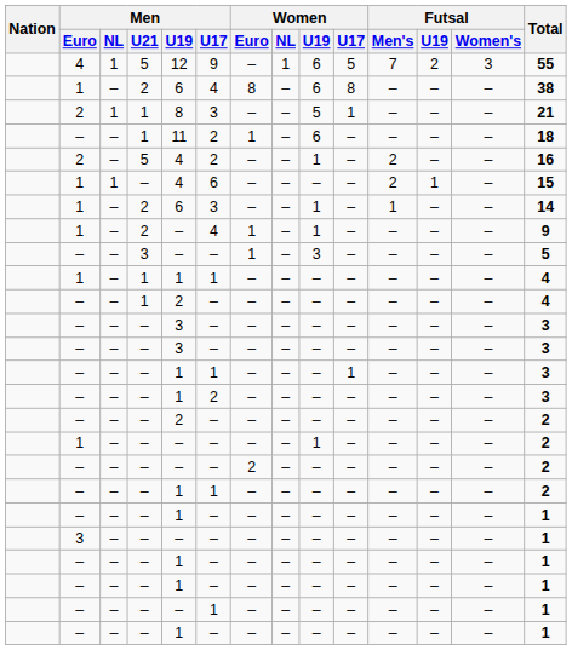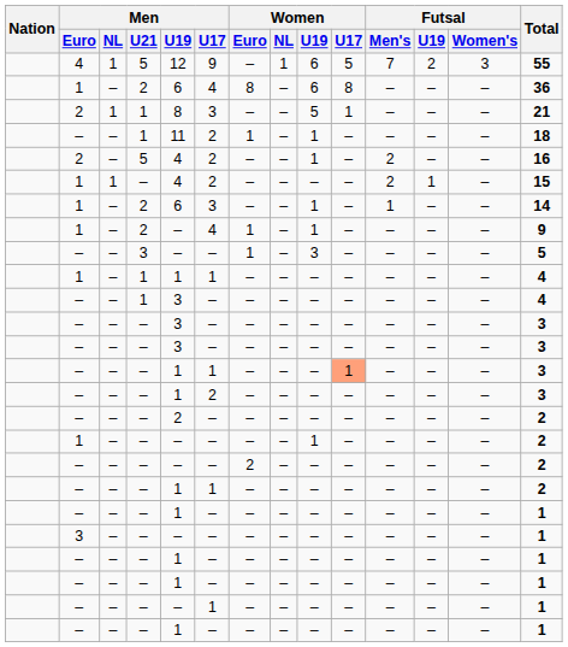row 4 | Total: 38 -> 36
row 6 | Women / U19: 6 -> 1
row 8 | Men / U17: 6 -> 2
row 13 | Men / U19: 2 -> 3
row 16 | Women / U17: no background -> lightsalmon background
